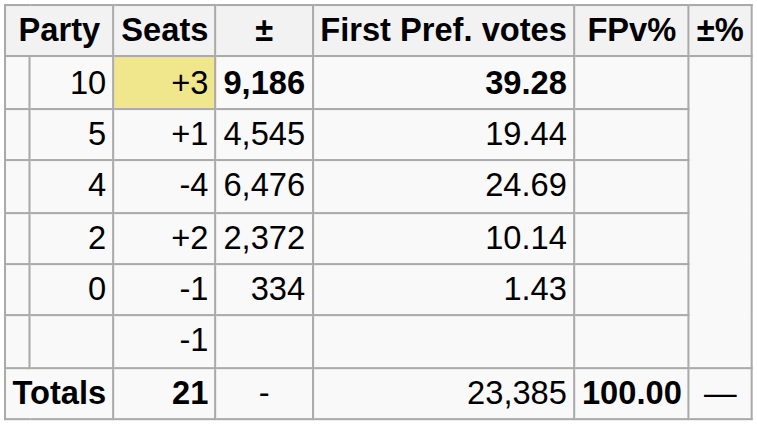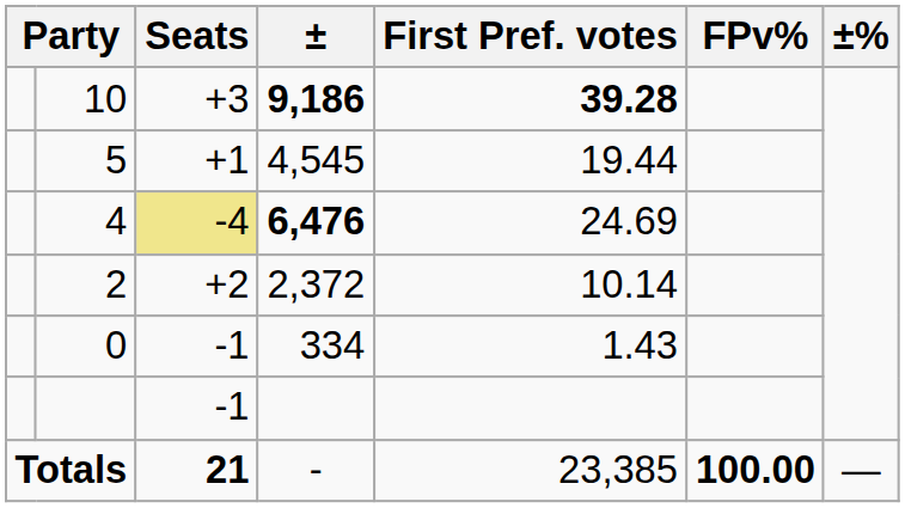10 | Seats: khaki background -> no background
4 | Seats: no background -> khaki background
4 | ±: normal -> bold
